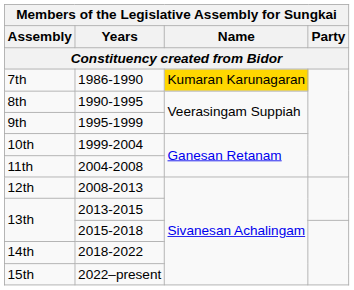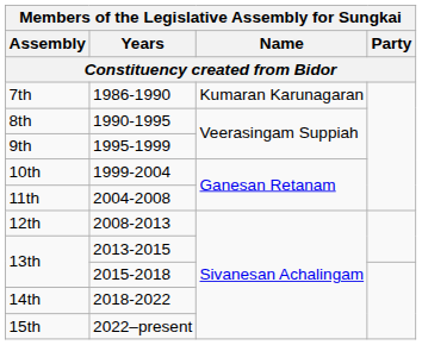7th | Name: gold background -> no background
